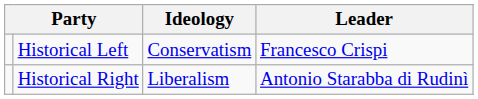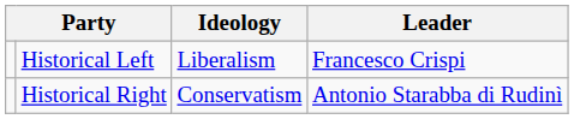Historical Left | Ideology: Conservatism -> Liberalism
Historical Right | Ideology: Liberalism -> Conservatism
